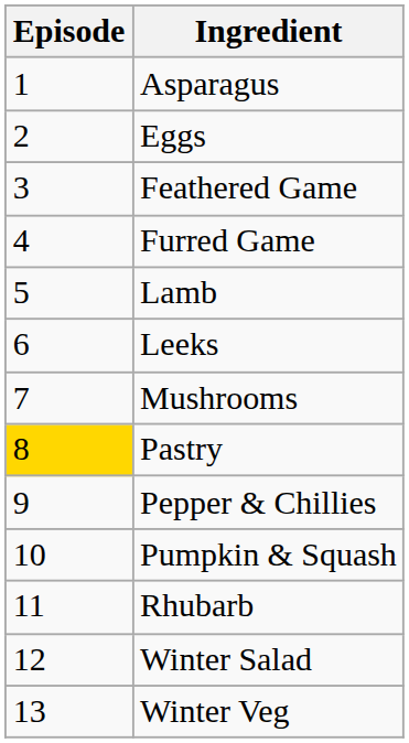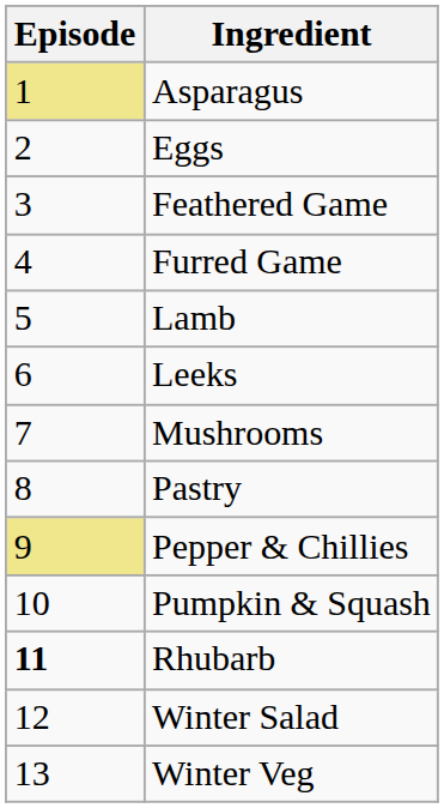Asparagus | Episode: no background -> khaki background
Pastry | Episode: gold background -> no background
Pepper & Chillies | Episode: no background -> khaki background
Rhubarb | Episode: normal -> bold
